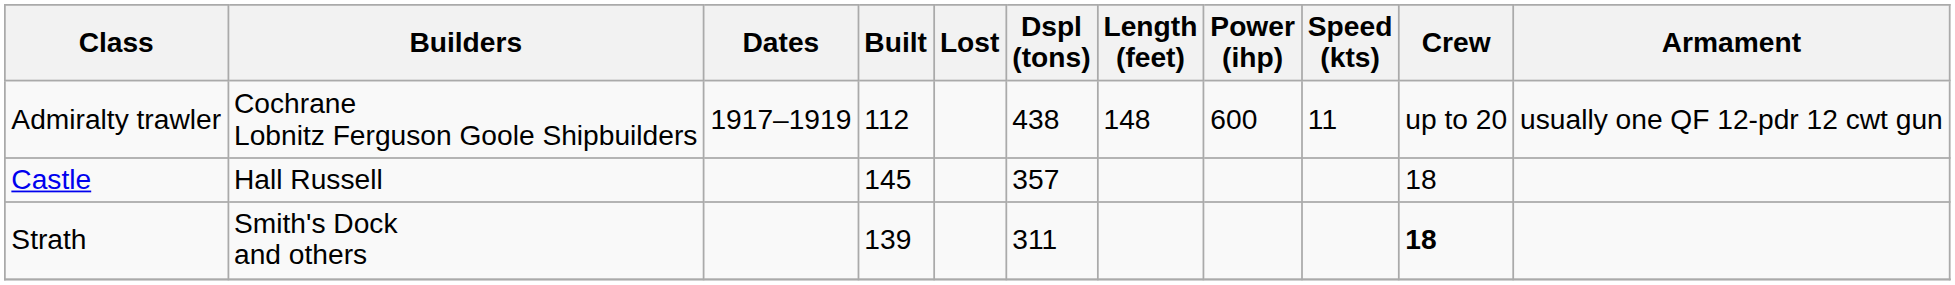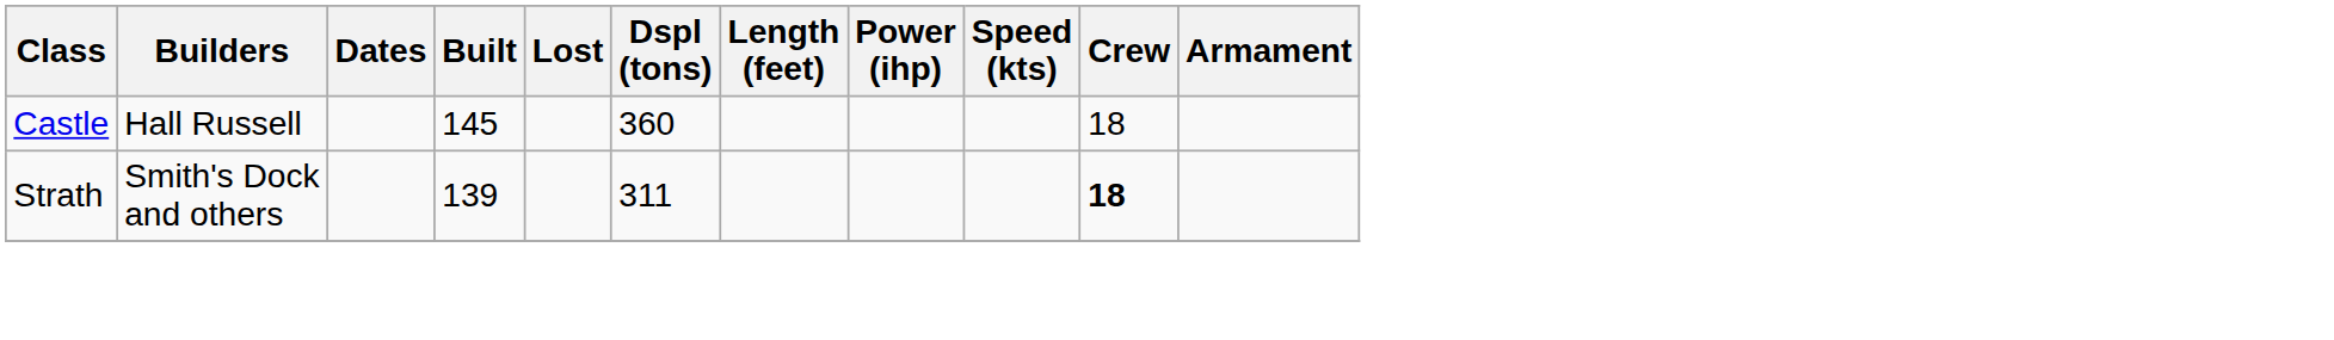- row: Admiralty trawler | Cochrane Lobnitz Ferguson Goole Shipbuilders | 1917–1919 | 112 | 438 | 148 | 600 | 11 | up to 20 | usually one QF 12-pdr 12 cwt gun
Castle | Dspl (tons): 357 -> 360
